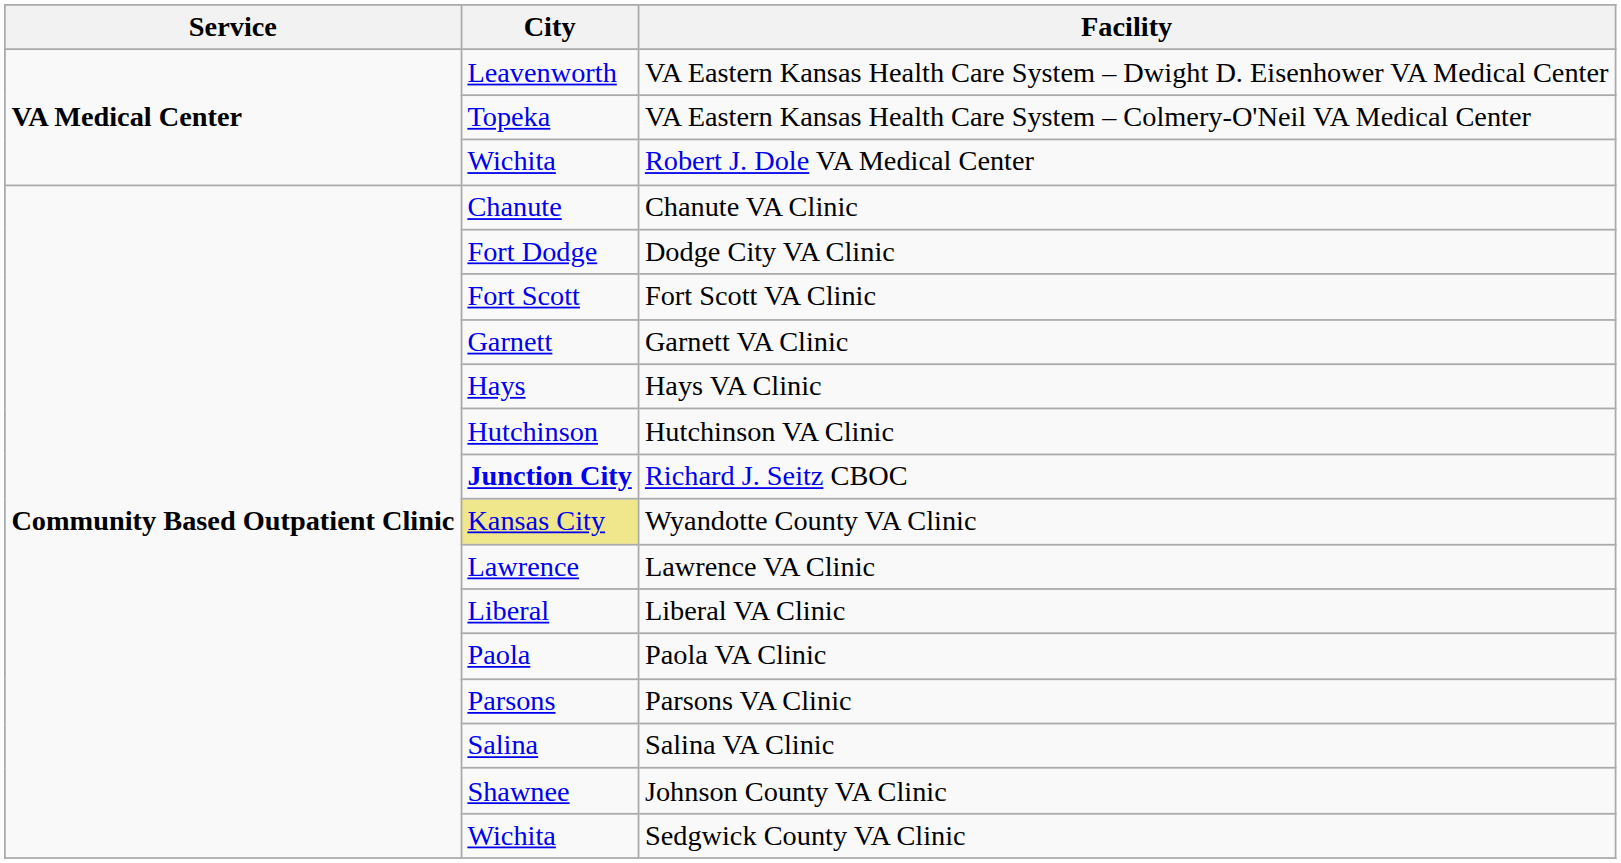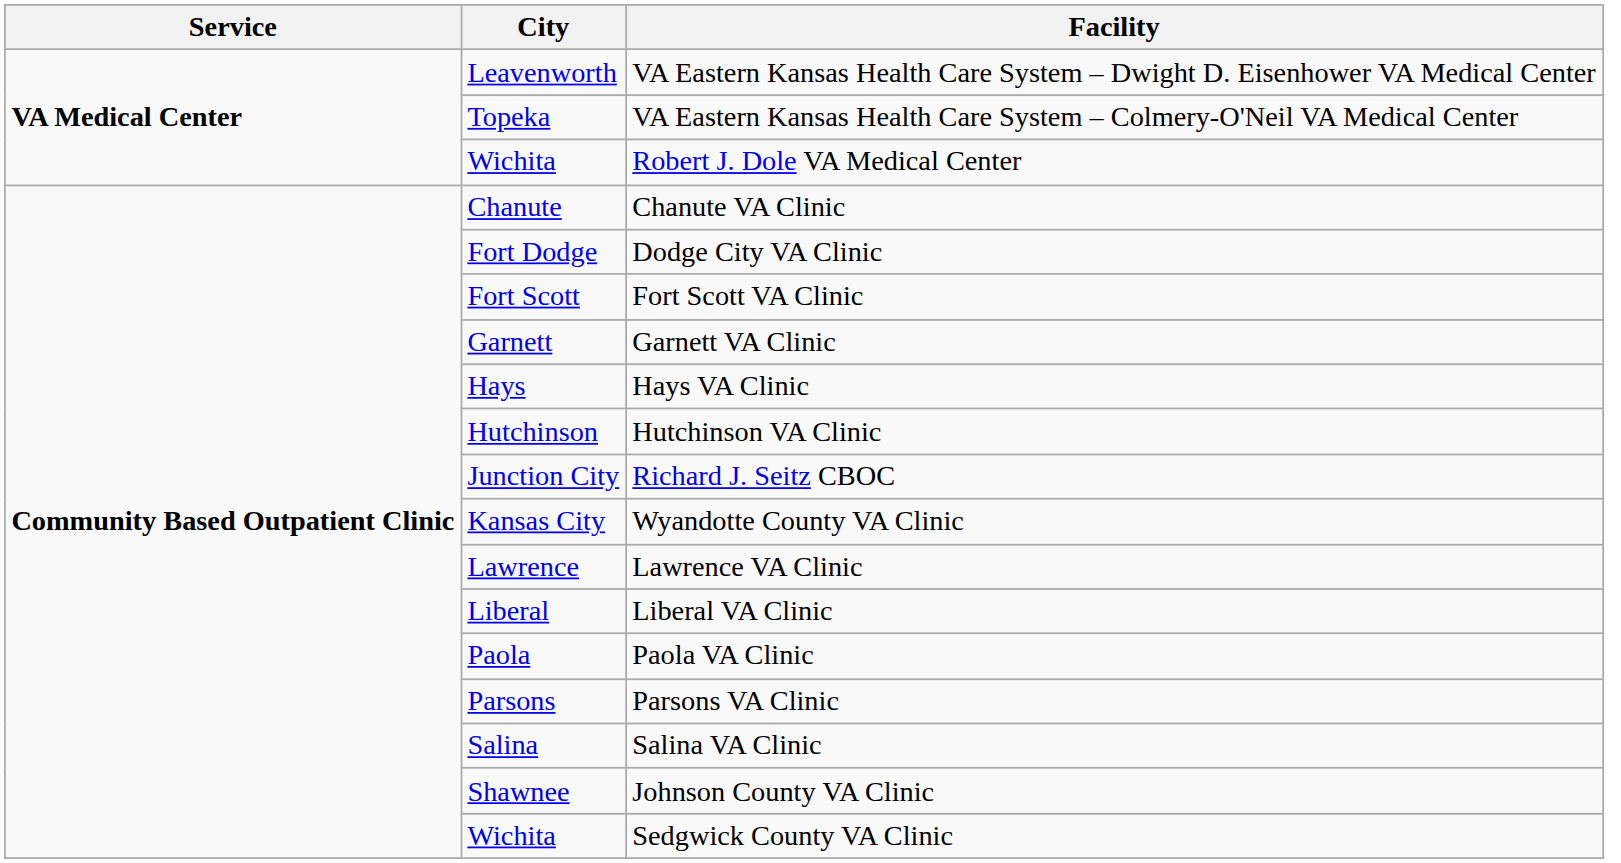Richard J. Seitz CBOC | City: bold -> normal
Wyandotte County VA Clinic | City: khaki background -> no background
